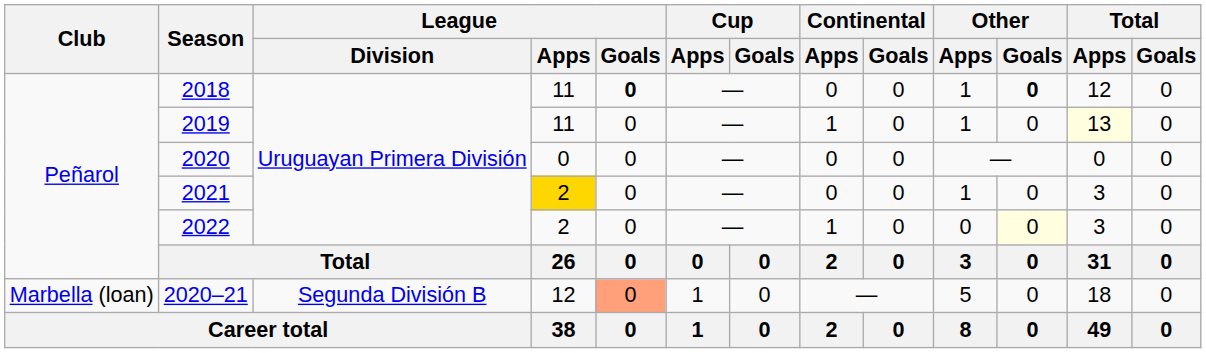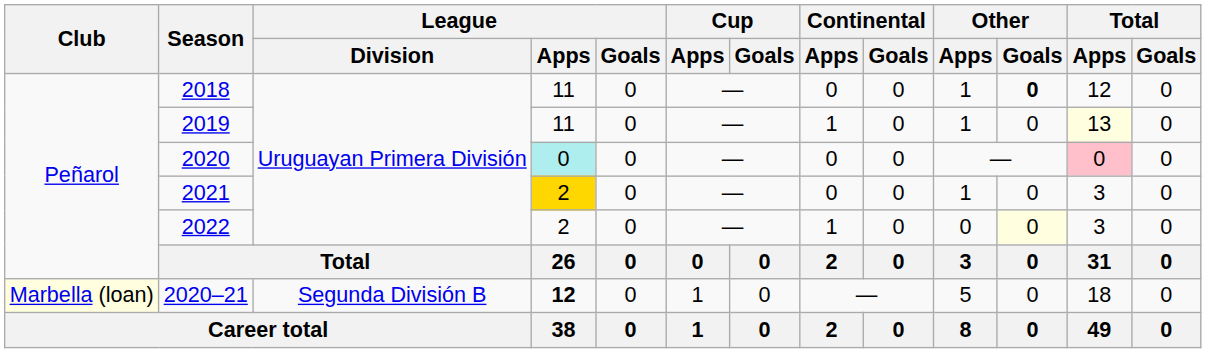2018 | League / Goals: bold -> normal
2020 | League / Apps: no background -> paleturquoise background
2020 | Total / Apps: no background -> pink background
2020–21 | Club: no background -> lightyellow background
2020–21 | League / Apps: normal -> bold
2020–21 | League / Goals: lightsalmon background -> no background
